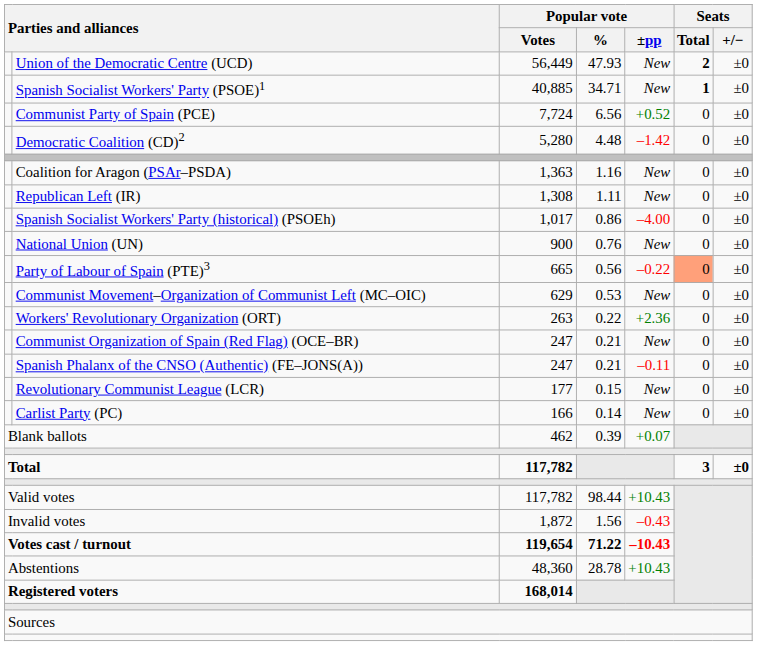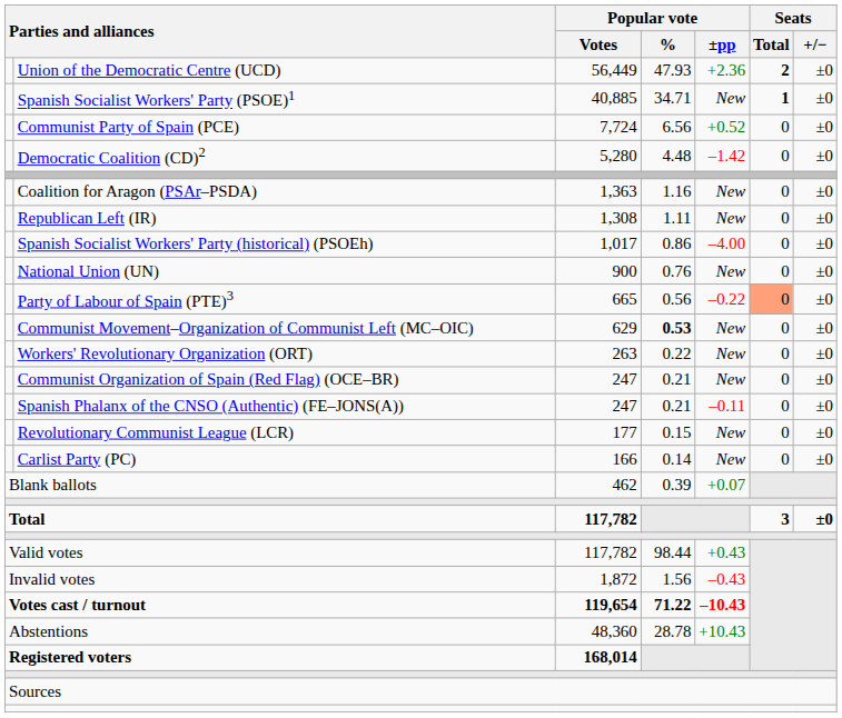Union of the Democratic Centre (UCD) | Popular vote / ±pp: New -> +2.36
Communist Movement–Organization of Communist Left (MC–OIC) | Popular vote / %: normal -> bold
Workers' Revolutionary Organization (ORT) | Popular vote / ±pp: +2.36 -> New
Valid votes | Popular vote / ±pp: +10.43 -> +0.43
